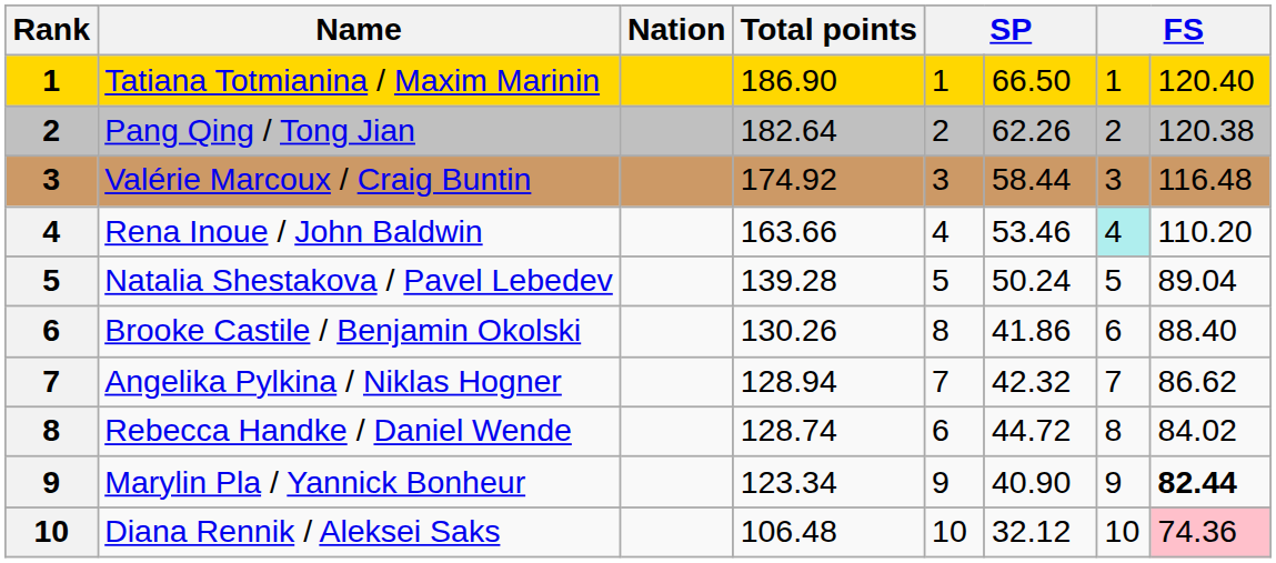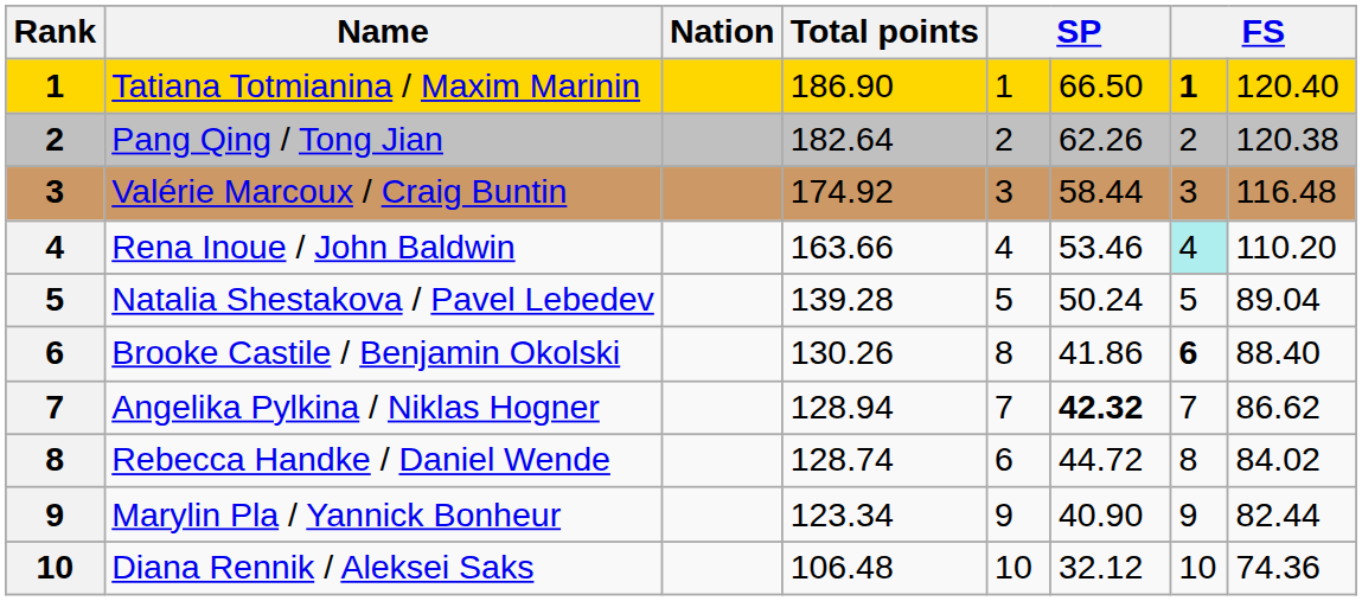Tatiana Totmianina / Maxim Marinin | column 7: normal -> bold
Brooke Castile / Benjamin Okolski | column 7: normal -> bold
Angelika Pylkina / Niklas Hogner | column 6: normal -> bold
Marylin Pla / Yannick Bonheur | column 8: bold -> normal
Diana Rennik / Aleksei Saks | column 8: pink background -> no background
